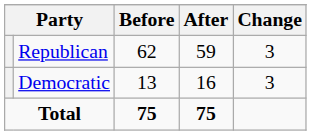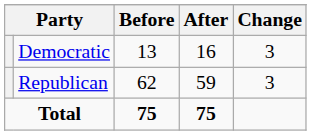rows swapped: Republican <-> Democratic
